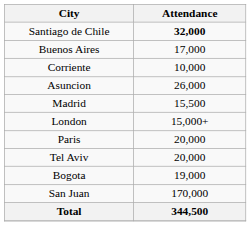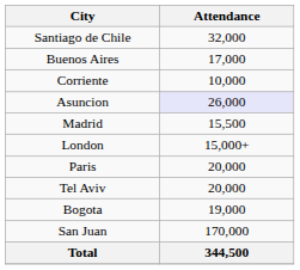Santiago de Chile | Attendance: bold -> normal
Asuncion | Attendance: no background -> lavender background
